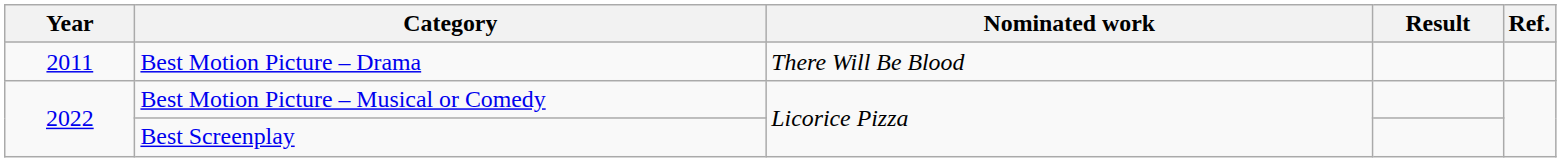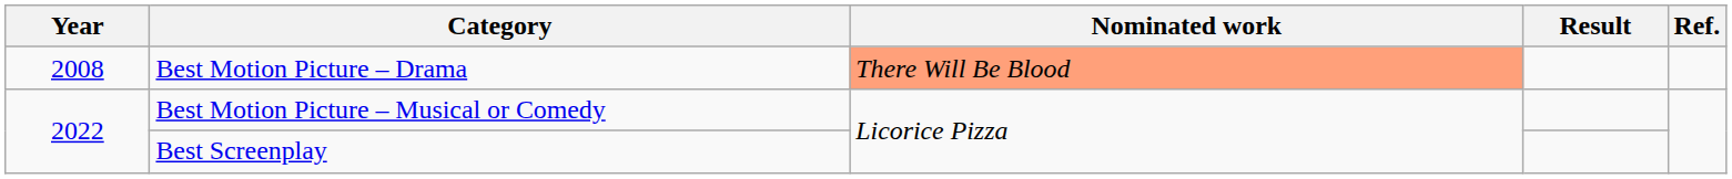Best Motion Picture – Drama | Year: 2011 -> 2008
Best Motion Picture – Drama | Nominated work: no background -> lightsalmon background
